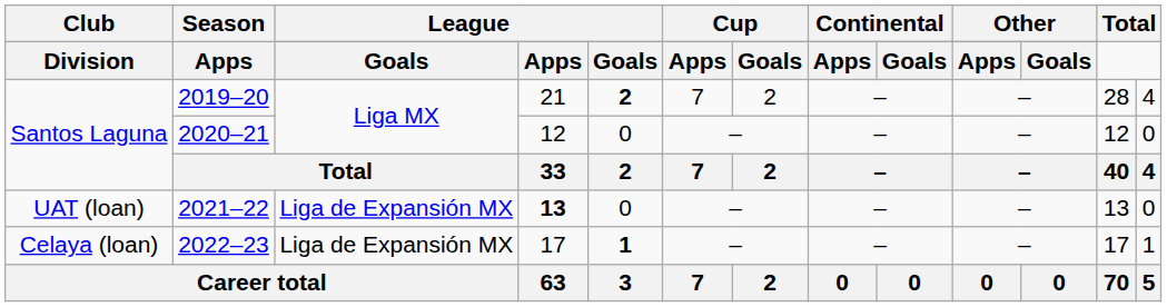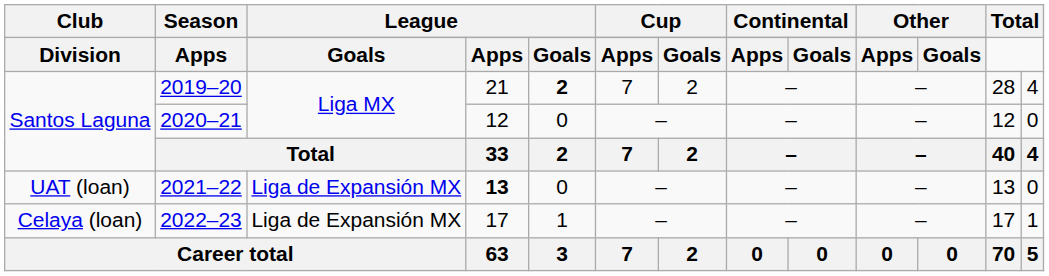2022–23 | column 5: bold -> normal
